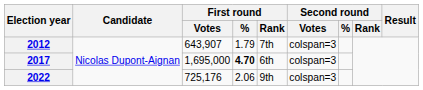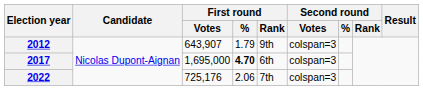2012 | First round / Rank: 7th -> 9th
2022 | First round / Rank: 9th -> 7th
